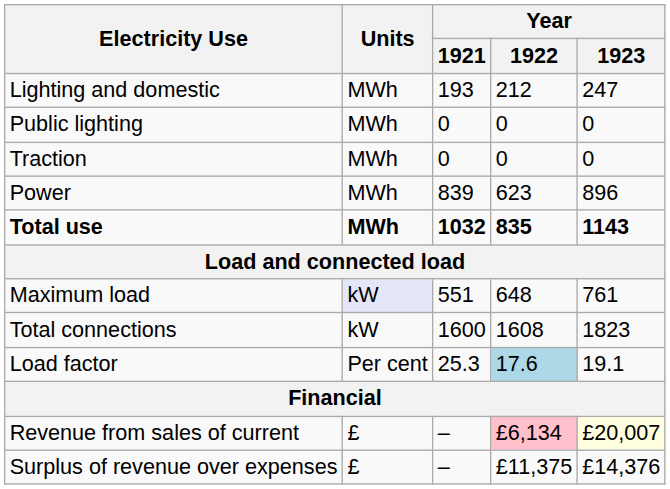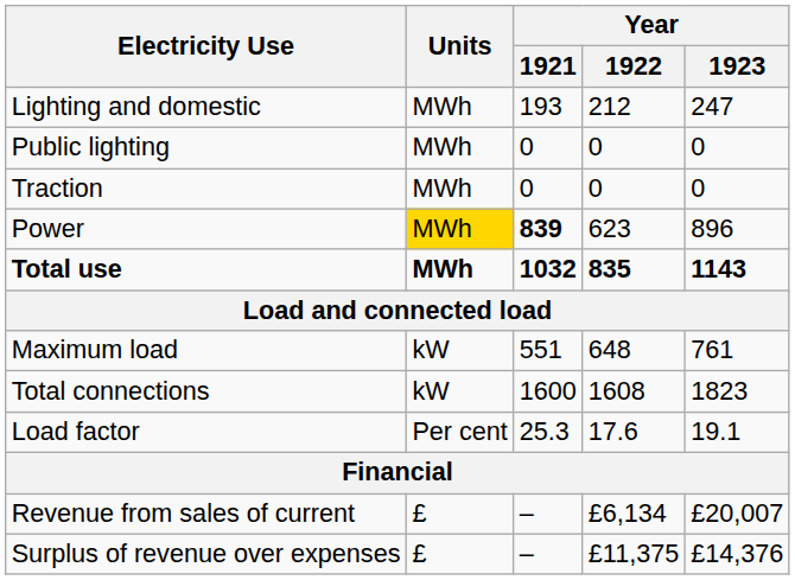Power | Units: no background -> gold background
Power | Year / 1921: normal -> bold
Maximum load | Units: lavender background -> no background
Load factor | Year / 1922: lightblue background -> no background
Revenue from sales of current | Year / 1922: pink background -> no background
Revenue from sales of current | Year / 1923: lightyellow background -> no background
